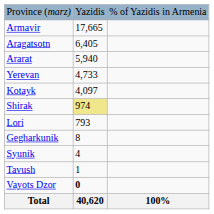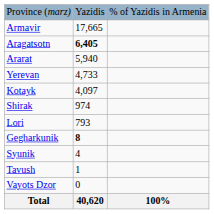Aragatsotn | column 2: normal -> bold
Shirak | column 2: khaki background -> no background
Gegharkunik | column 2: normal -> bold
Vayots Dzor | column 2: bold -> normal
